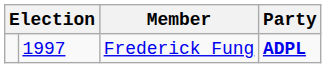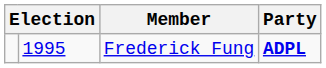Frederick Fung | column 2: 1997 -> 1995
